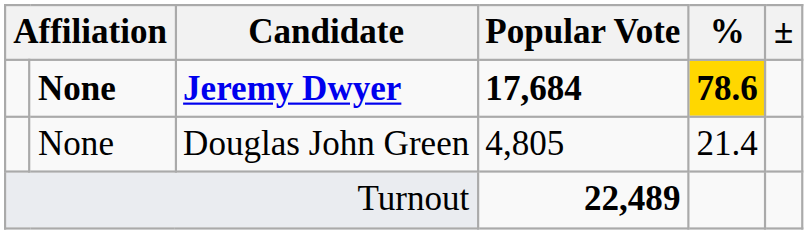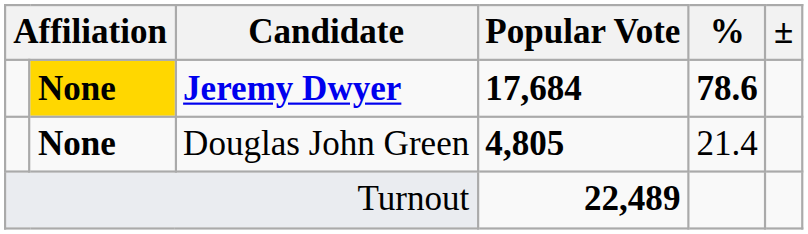Jeremy Dwyer | column 2: no background -> gold background
Jeremy Dwyer | %: gold background -> no background
Douglas John Green | column 2: normal -> bold
Douglas John Green | Popular Vote: normal -> bold
